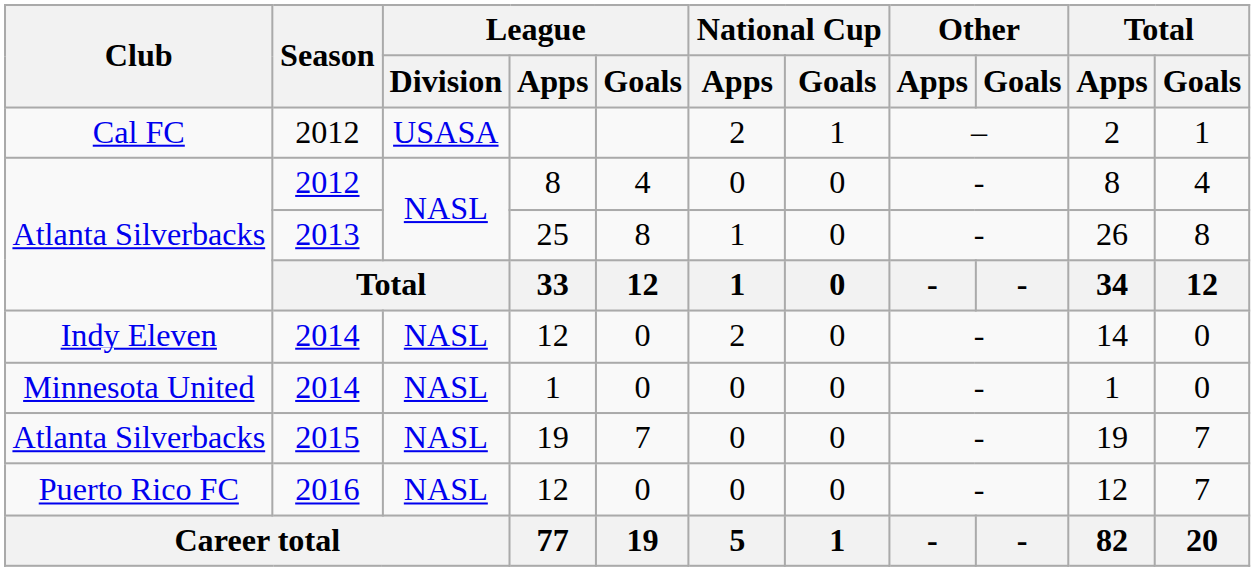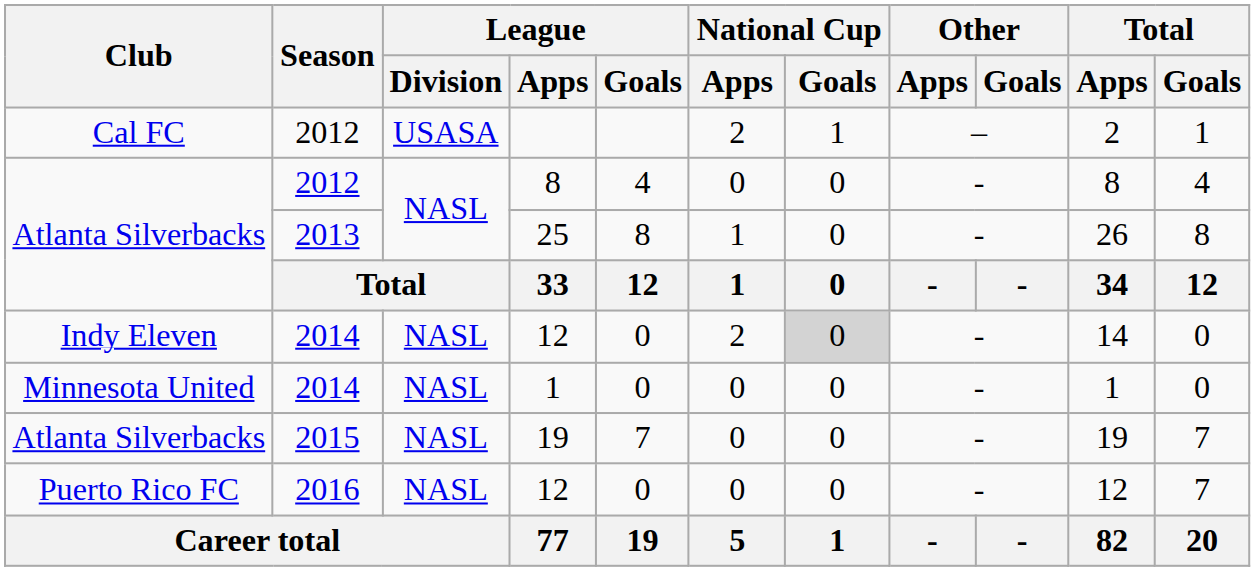Indy Eleven / 12 | National Cup / Goals: no background -> lightgrey background
